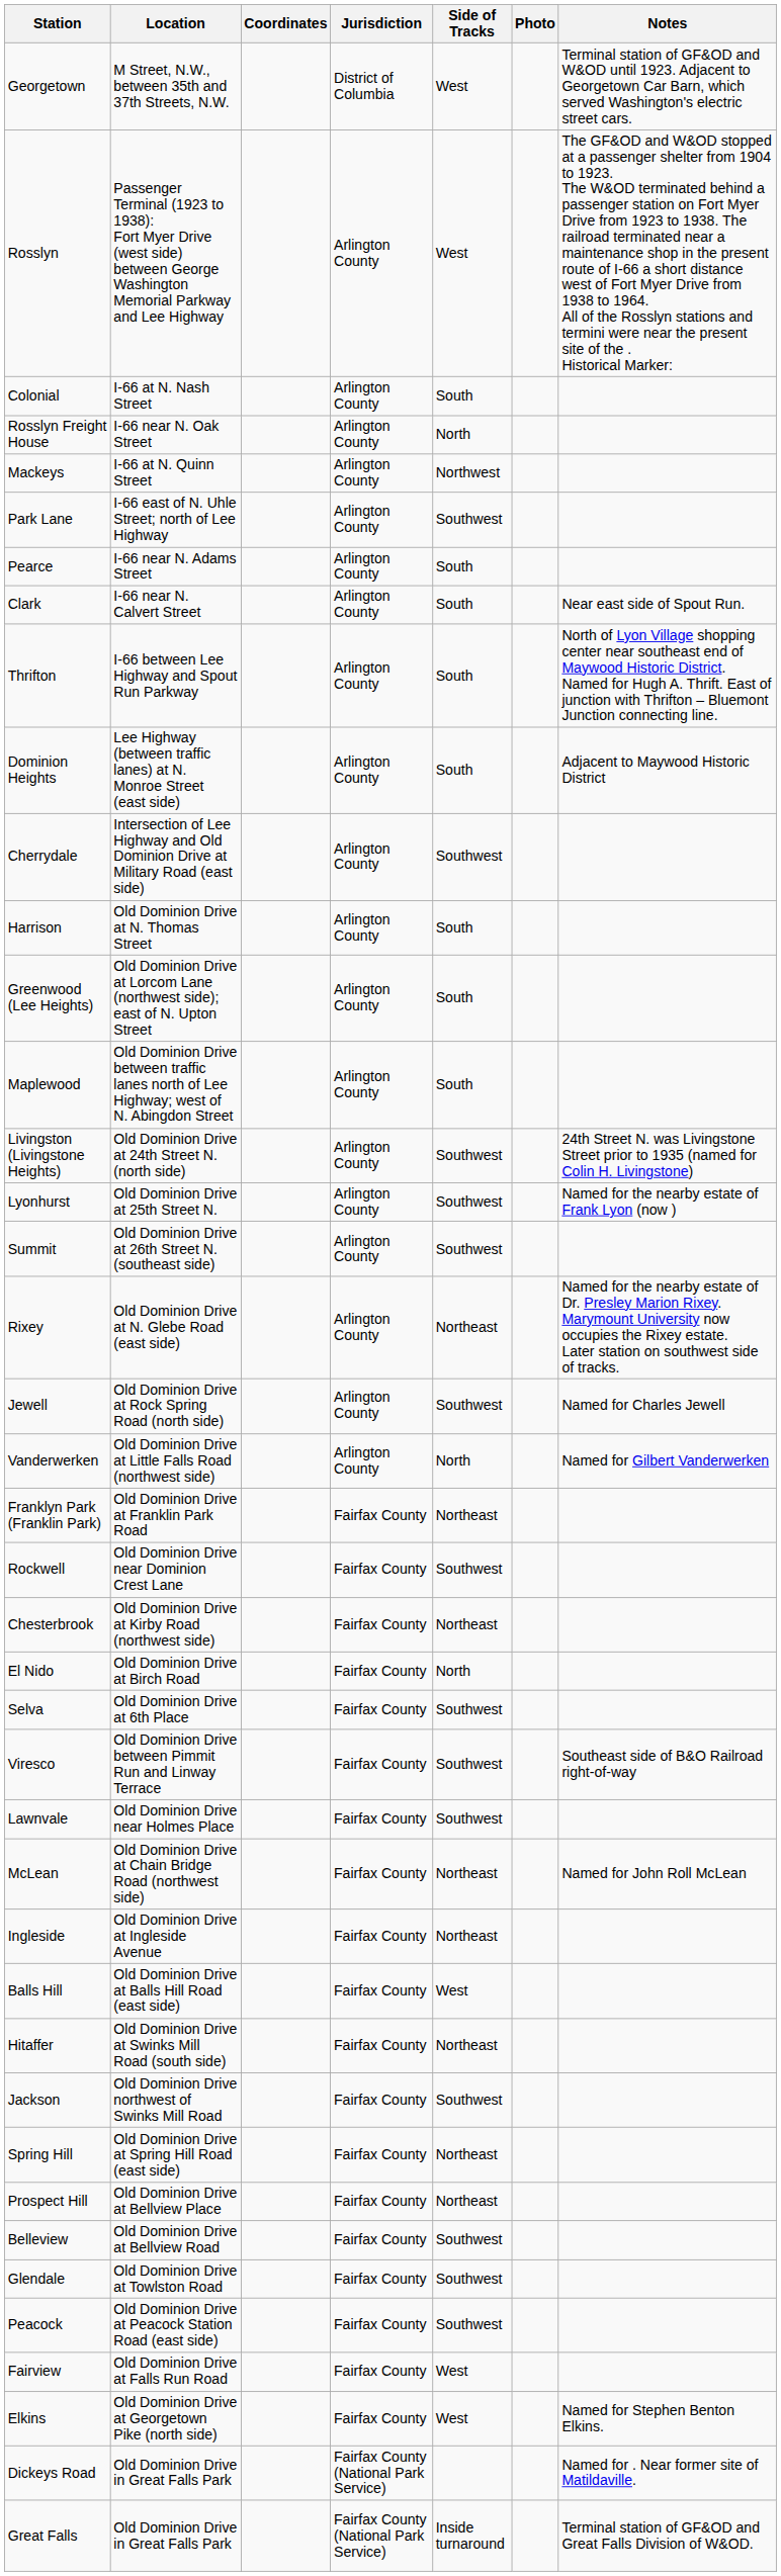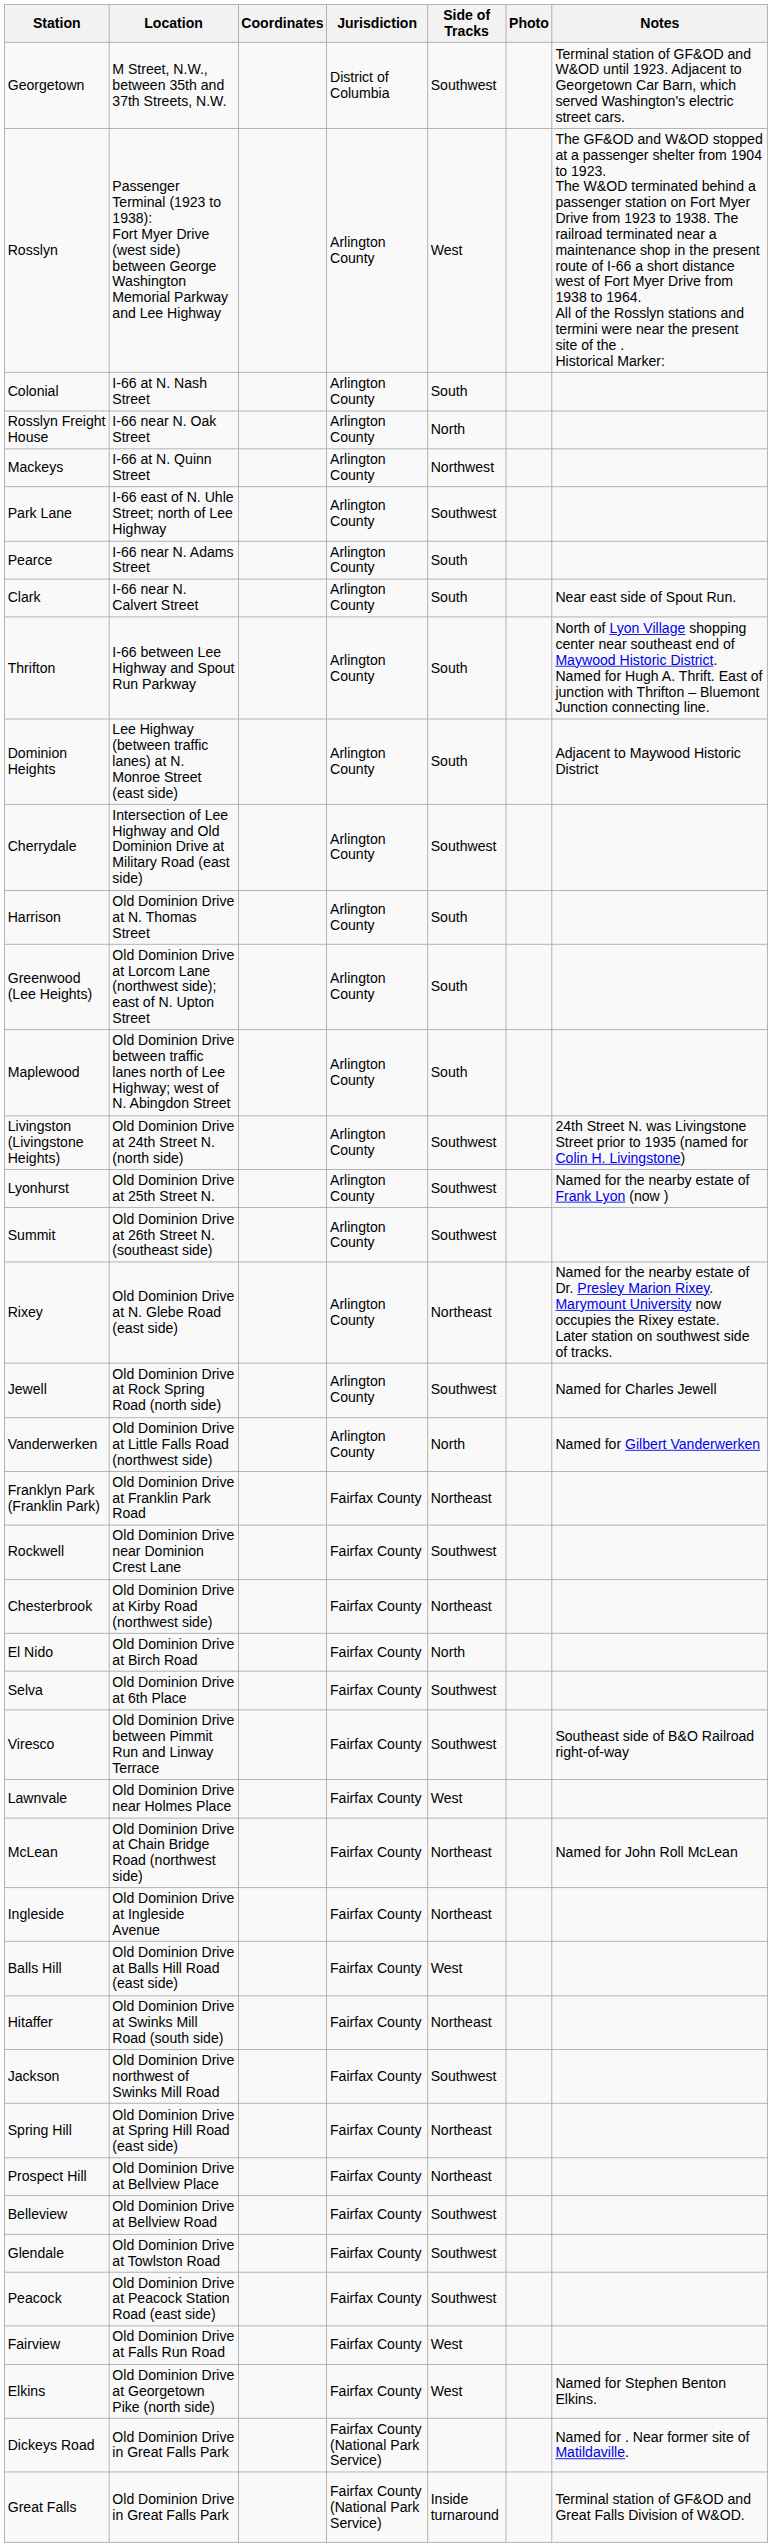Georgetown | Side of Tracks: West -> Southwest
Lawnvale | Side of Tracks: Southwest -> West
